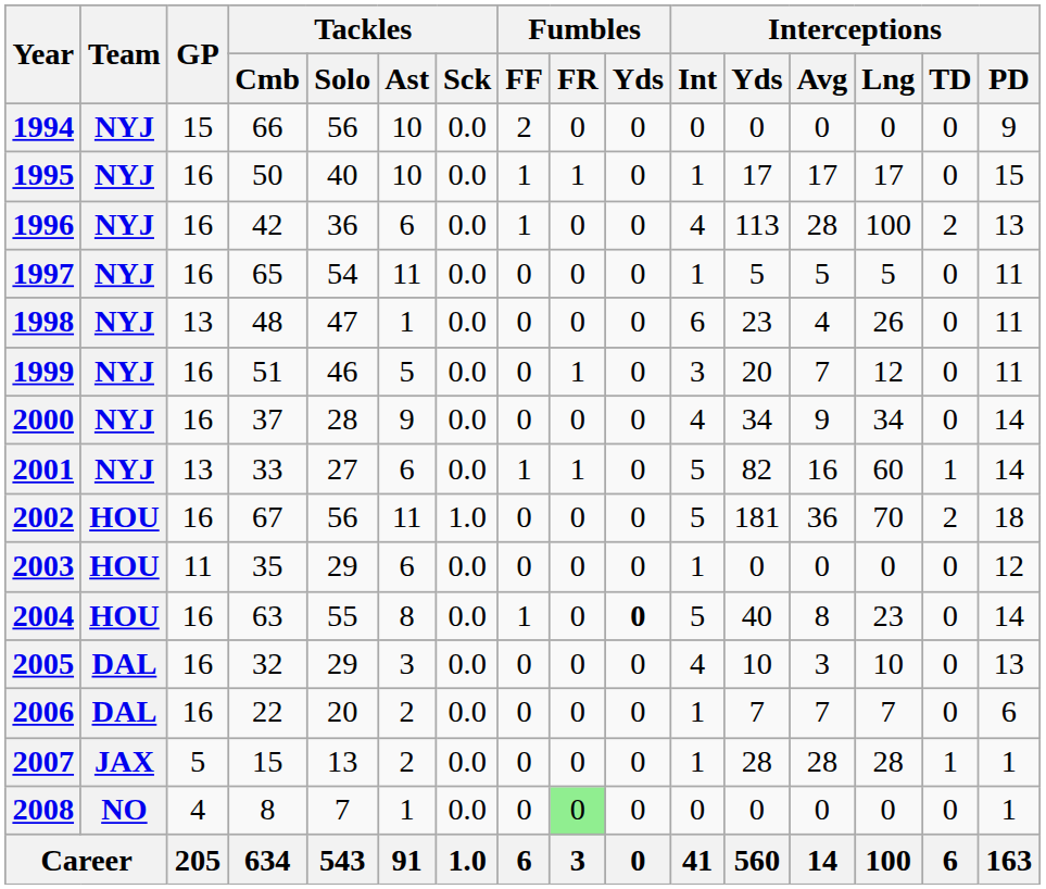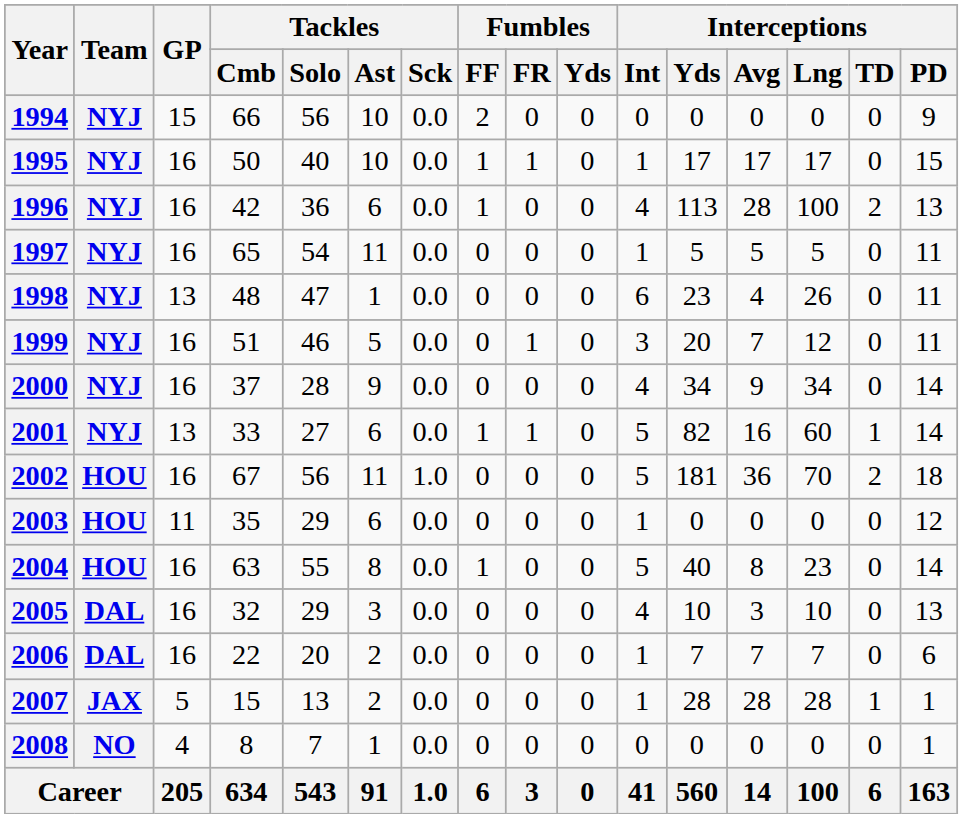2004 | Fumbles / Yds: bold -> normal
2008 | Fumbles / FR: lightgreen background -> no background
